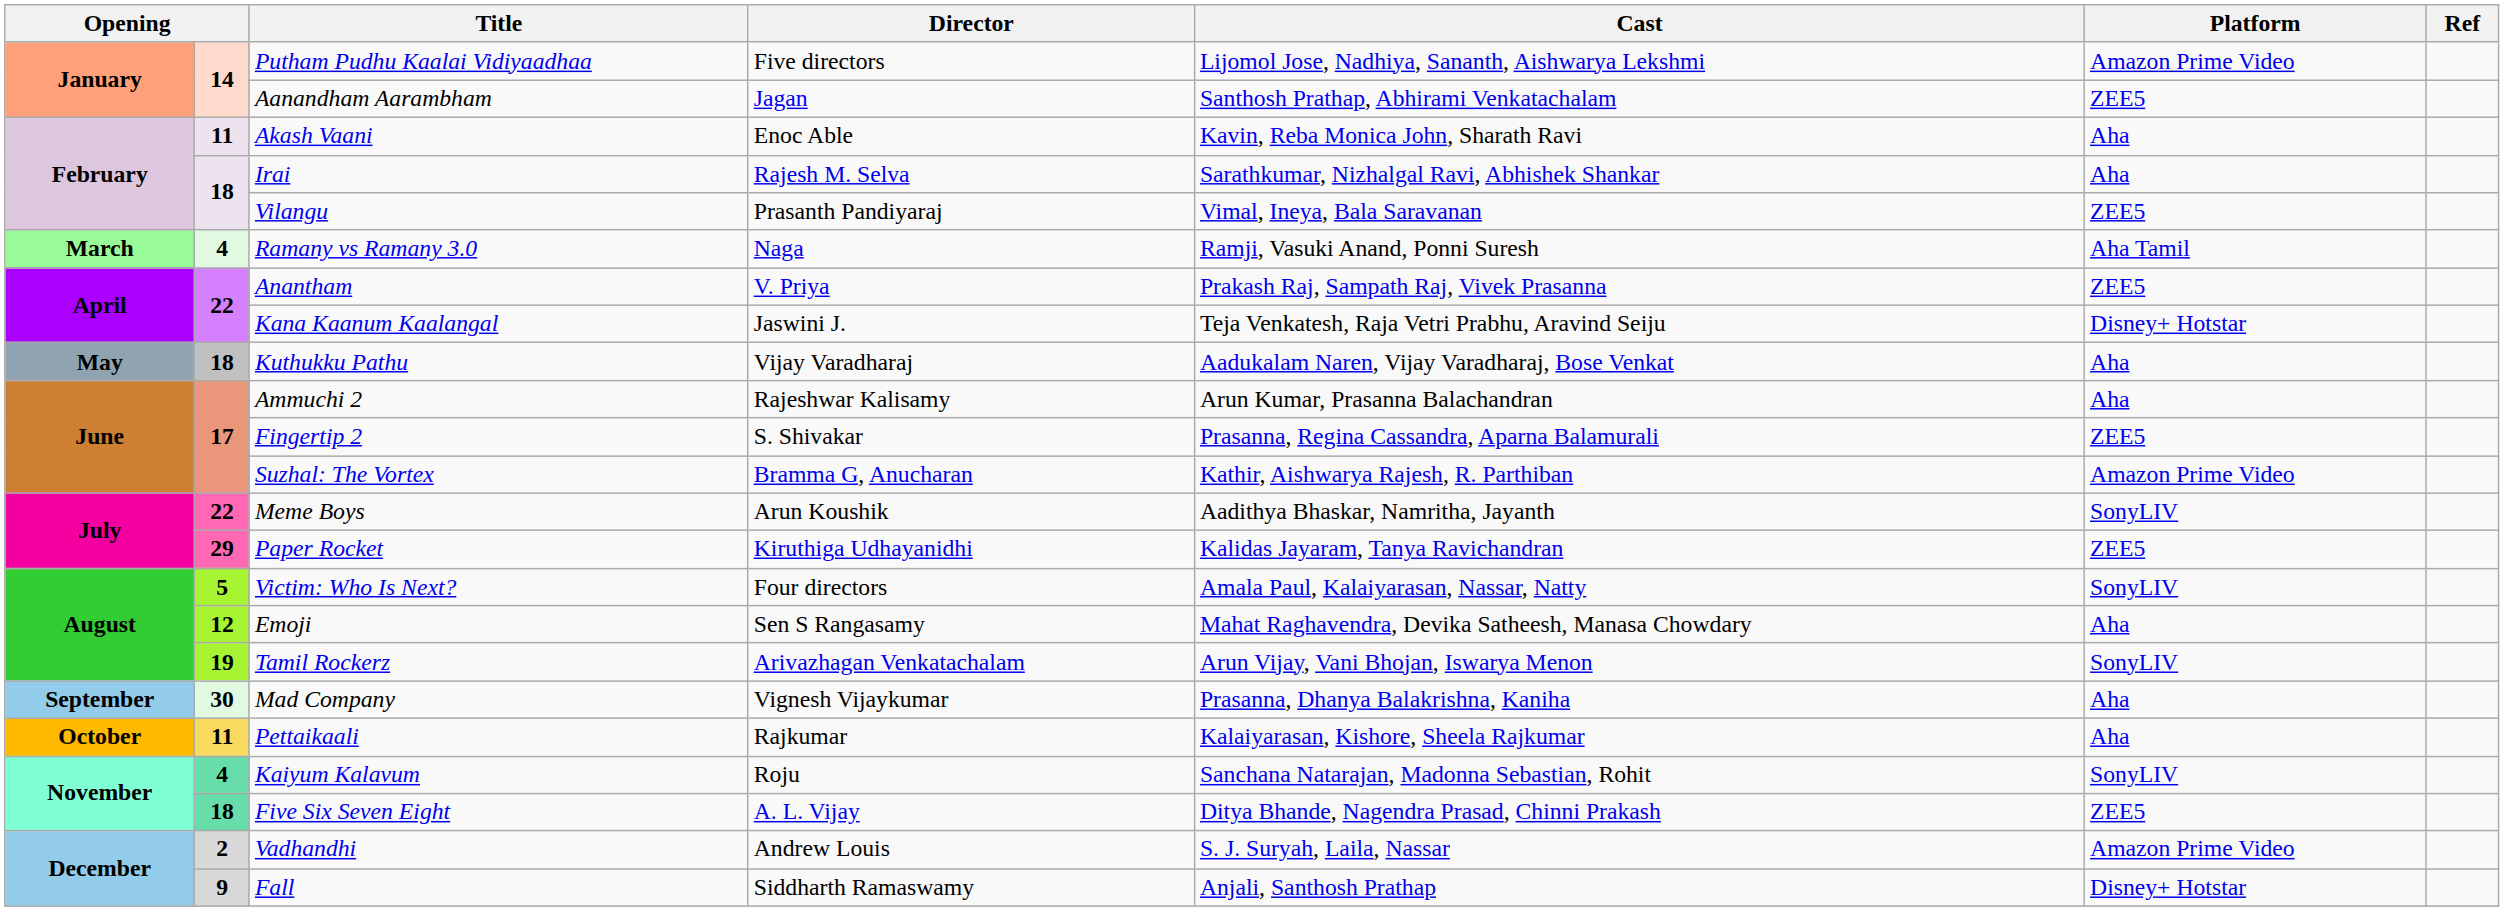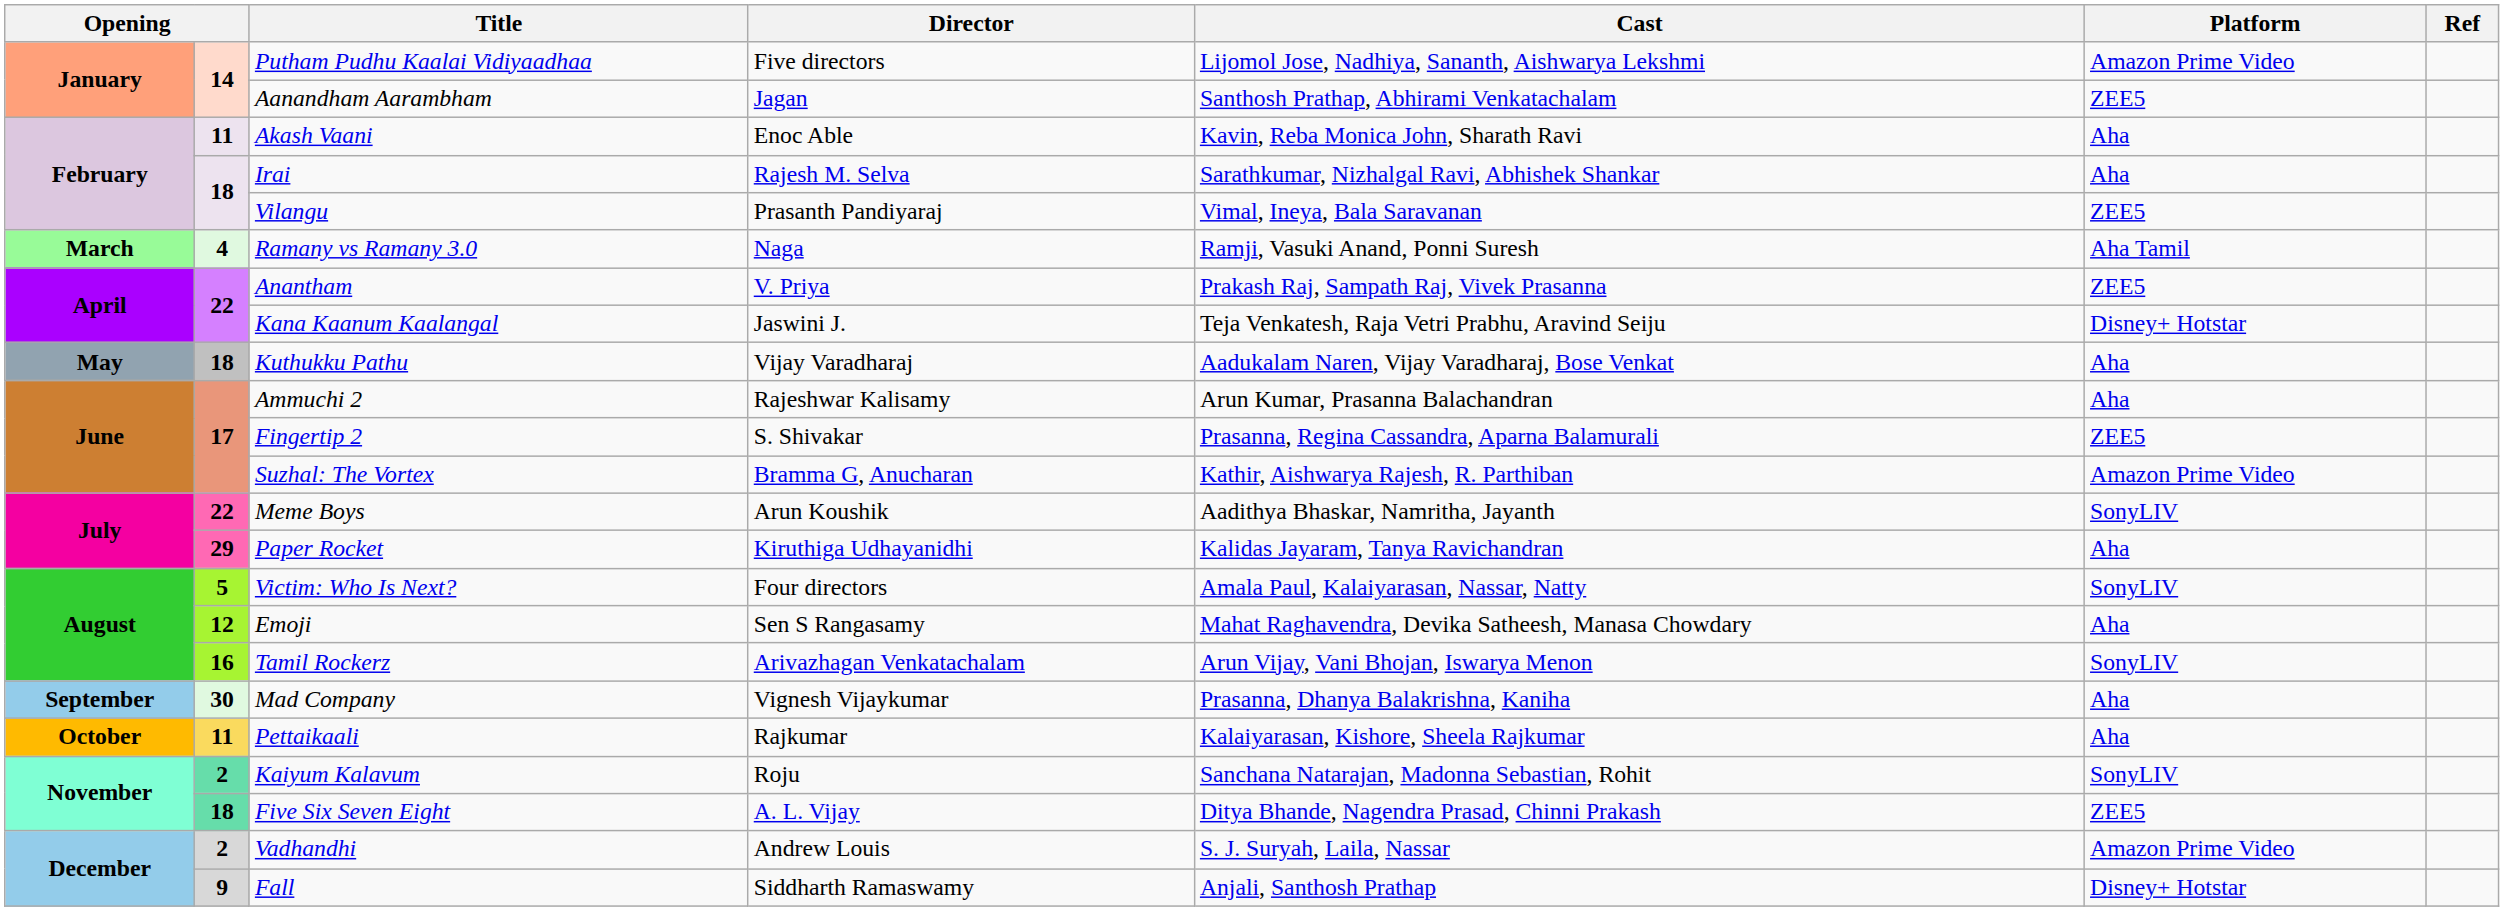Paper Rocket | Platform: ZEE5 -> Aha
Tamil Rockerz | column 2: 19 -> 16
Kaiyum Kalavum | column 2: 4 -> 2
